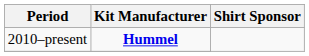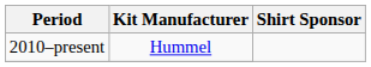2010–present | Kit Manufacturer: bold -> normal
